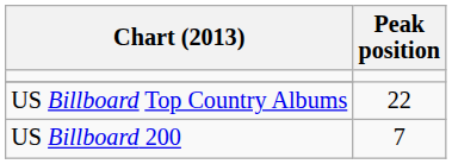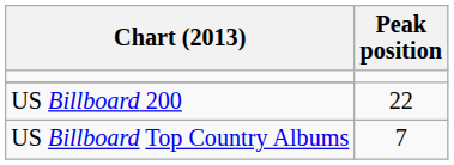row 3 | Chart (2013): US Billboard Top Country Albums -> US Billboard 200
row 4 | Chart (2013): US Billboard 200 -> US Billboard Top Country Albums
